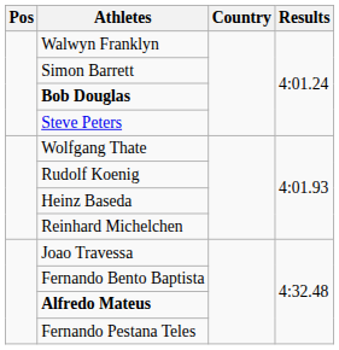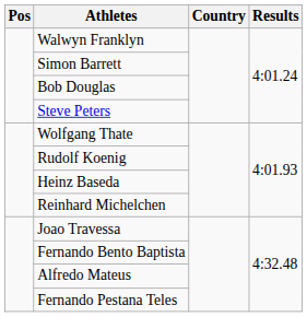Bob Douglas | Athletes: bold -> normal
Alfredo Mateus | Athletes: bold -> normal
